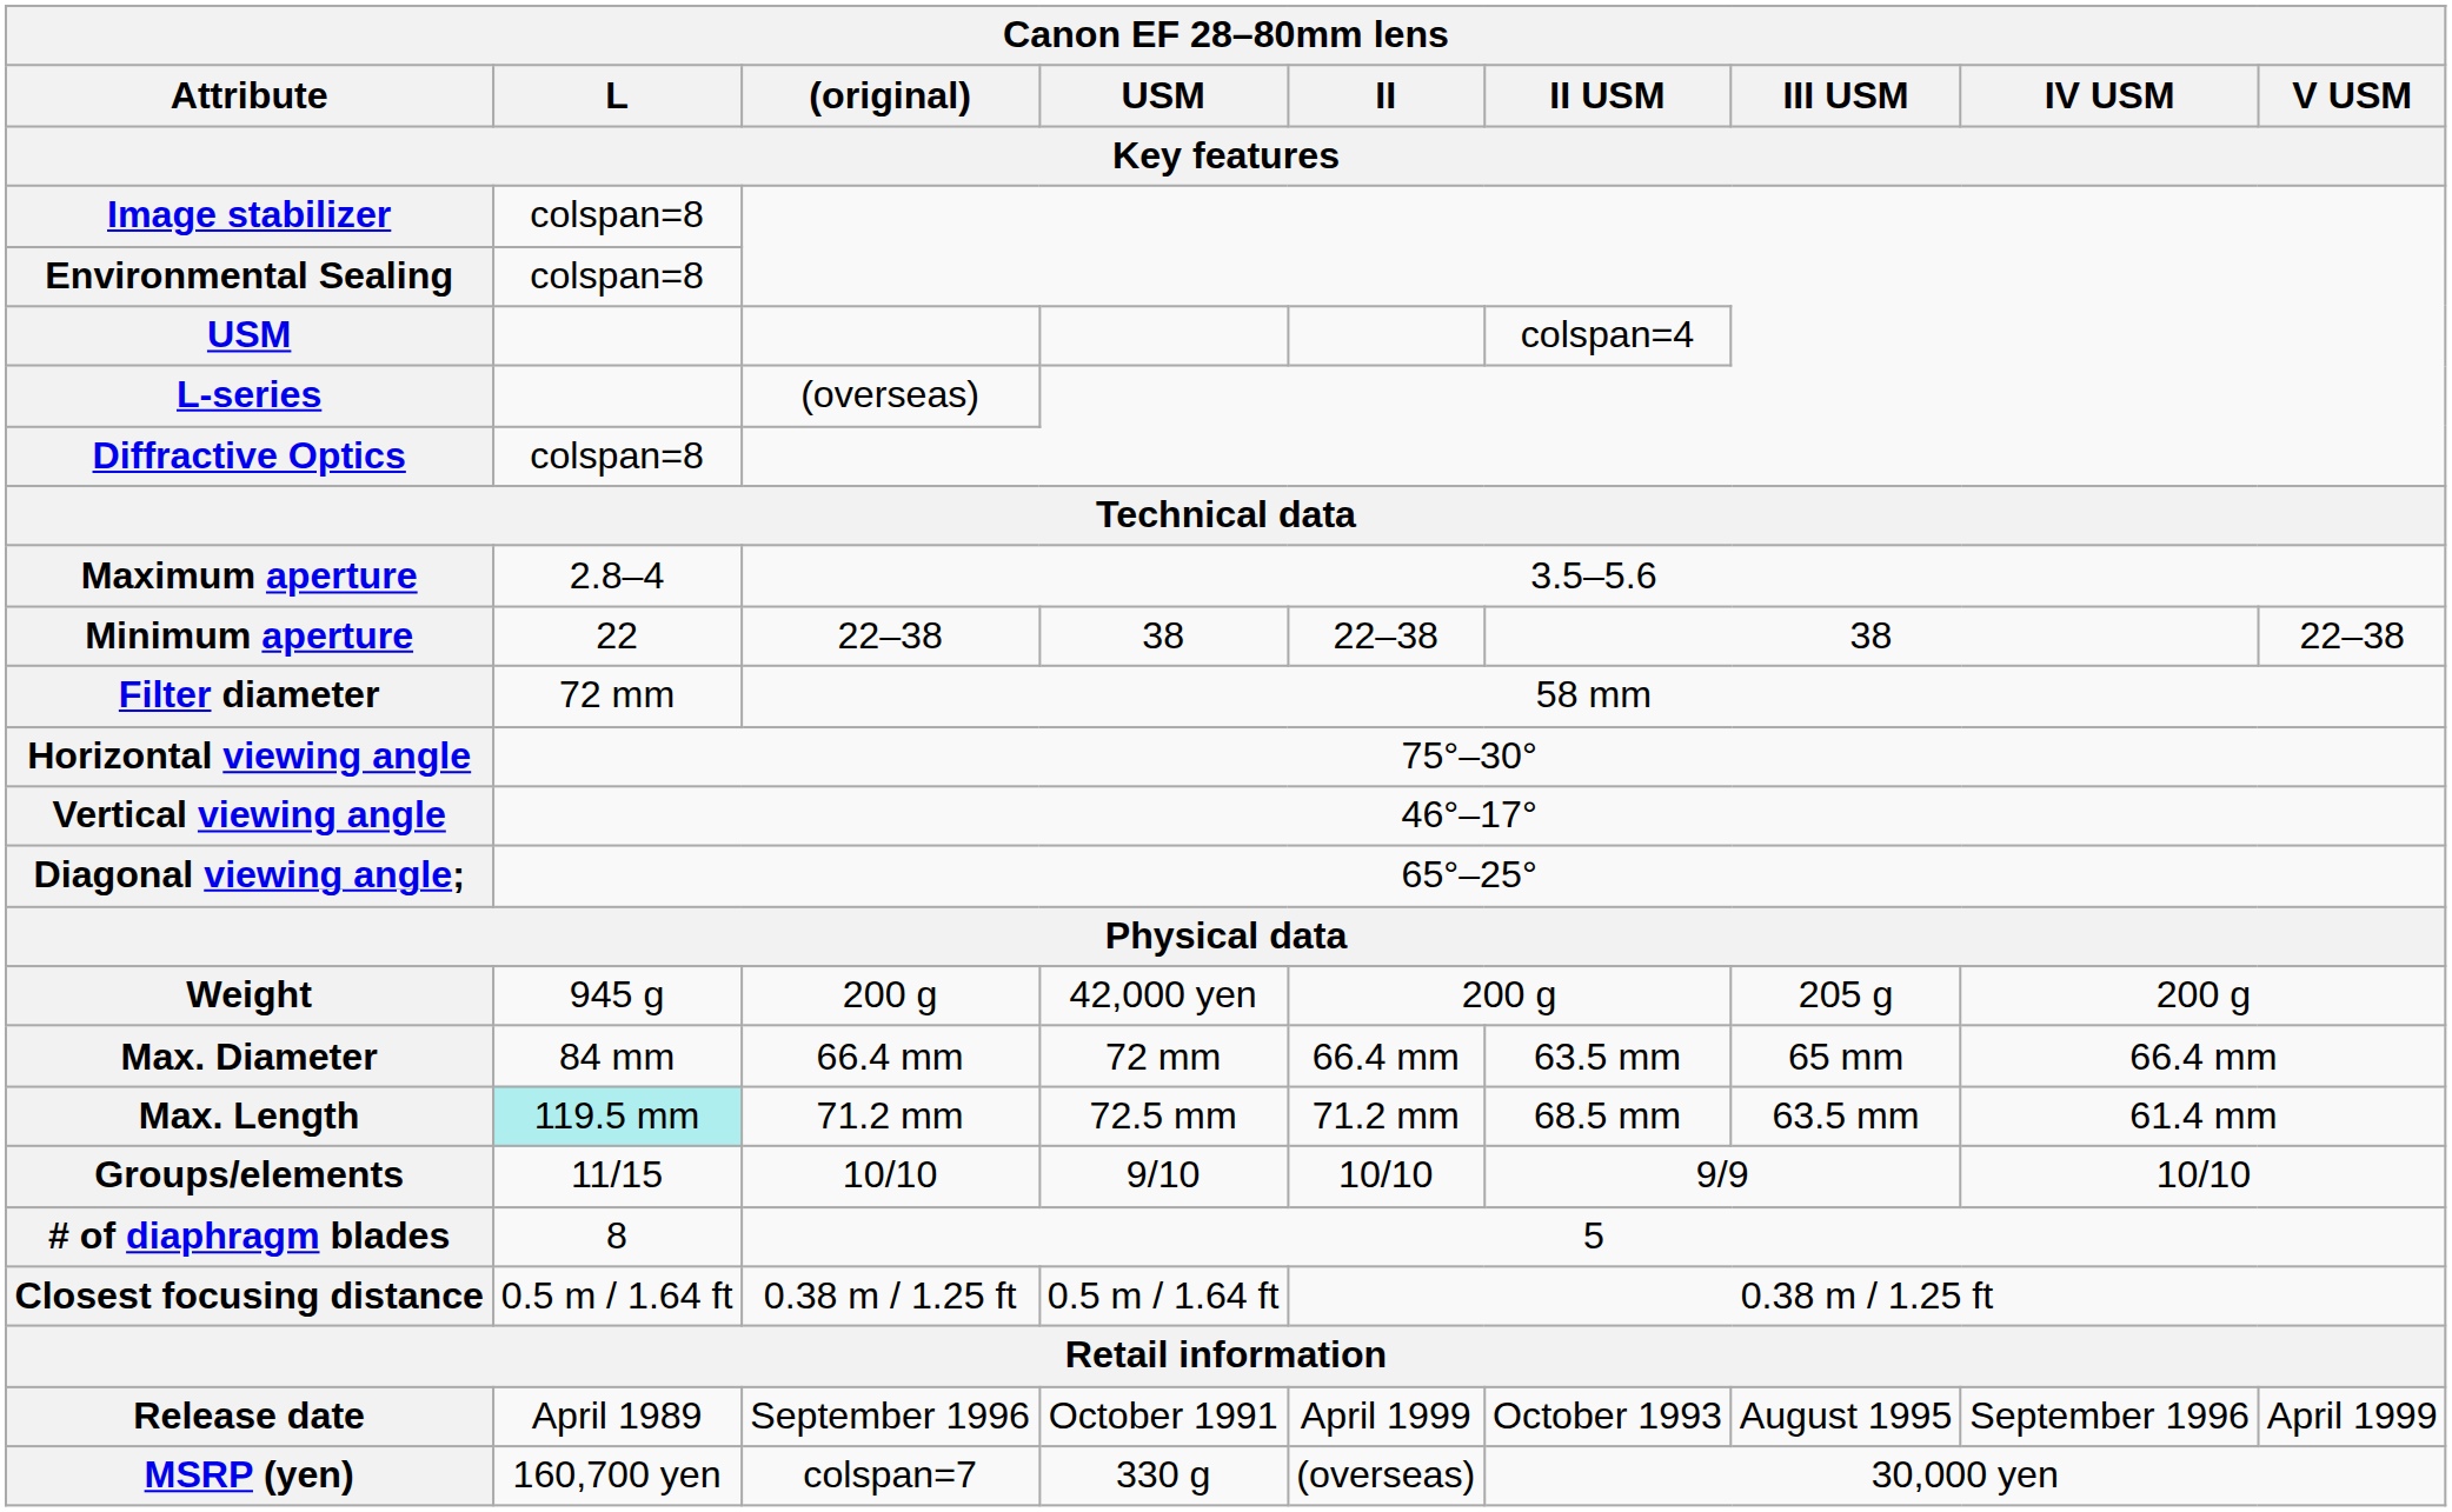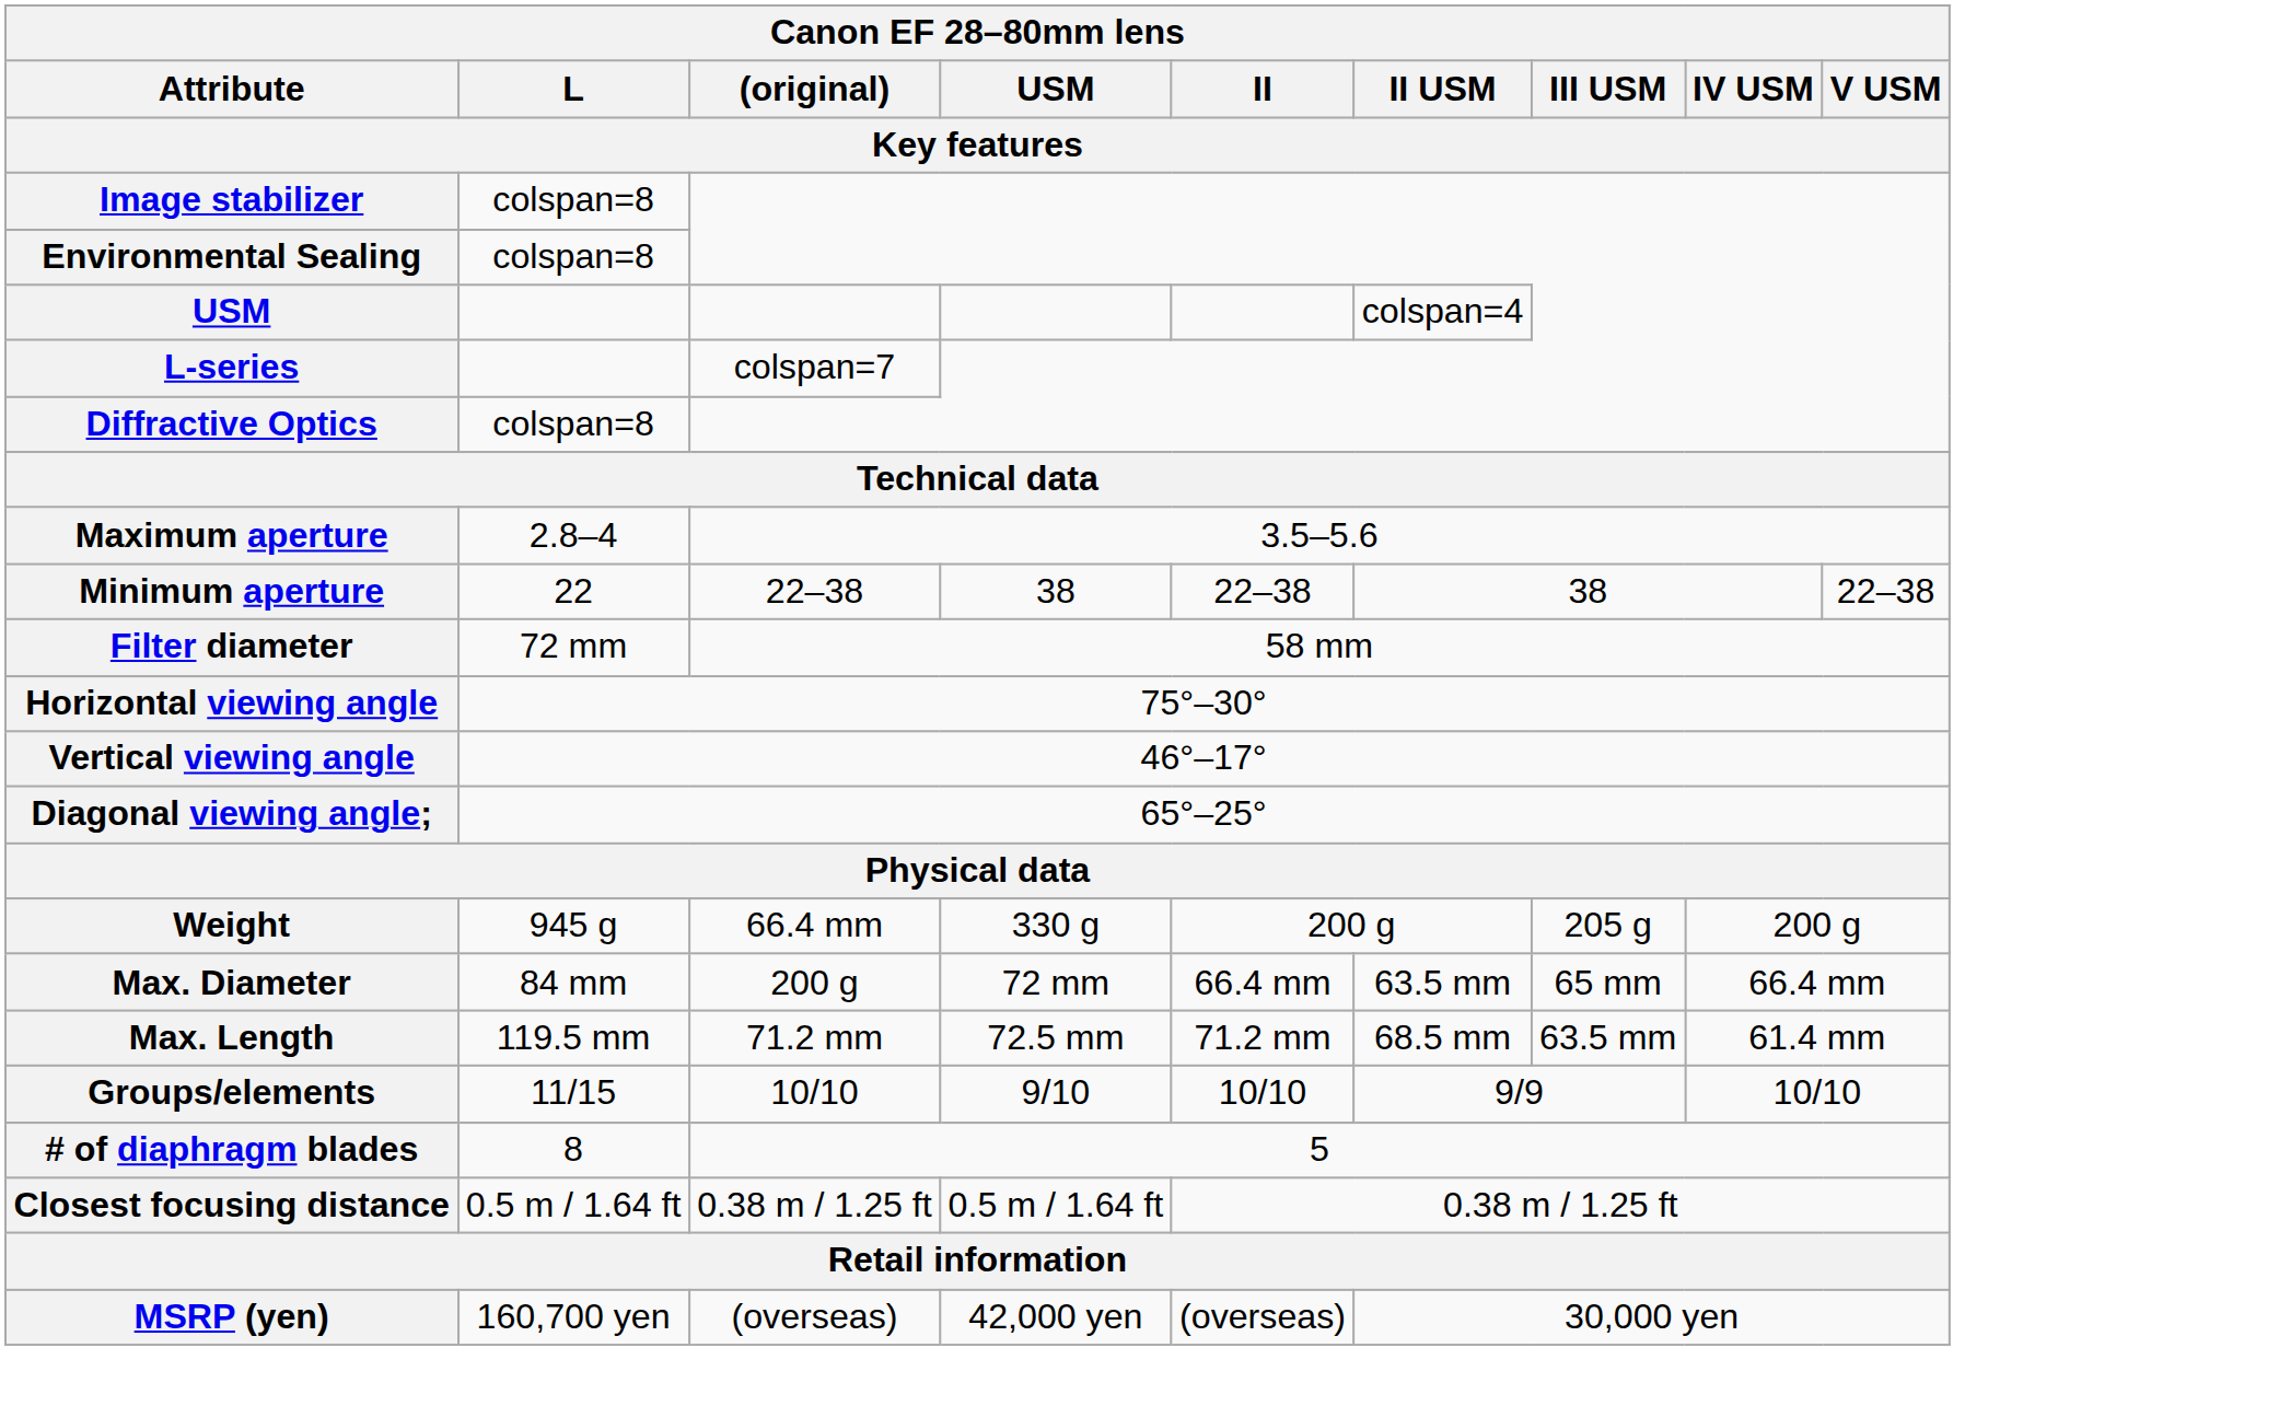L-series | (original): (overseas) -> colspan=7
Weight | (original): 200 g -> 66.4 mm
Weight | USM: 42,000 yen -> 330 g
Max. Diameter | (original): 66.4 mm -> 200 g
Max. Length | L: paleturquoise background -> no background
- row: Release date | April 1989 | September 1996 | October 1991 | April 1999 | October 1993 | August 1995 | September 1996 | April 1999
MSRP (yen) | (original): colspan=7 -> (overseas)
MSRP (yen) | USM: 330 g -> 42,000 yen
